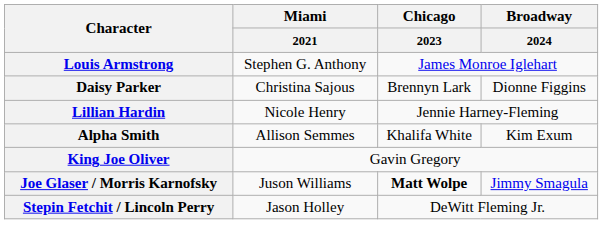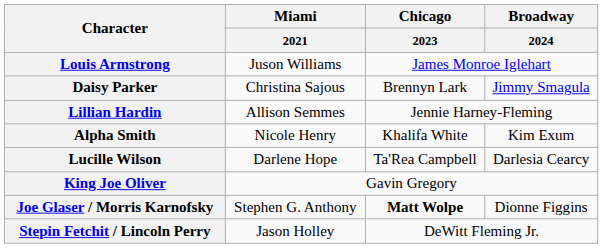Louis Armstrong | Miami / 2021: Stephen G. Anthony -> Juson Williams
Daisy Parker | Broadway / 2024: Dionne Figgins -> Jimmy Smagula
Lillian Hardin | Miami / 2021: Nicole Henry -> Allison Semmes
Alpha Smith | Miami / 2021: Allison Semmes -> Nicole Henry
+ row: Lucille Wilson | Darlene Hope | Ta'Rea Campbell | Darlesia Cearcy
Joe Glaser / Morris Karnofsky | Miami / 2021: Juson Williams -> Stephen G. Anthony
Joe Glaser / Morris Karnofsky | Broadway / 2024: Jimmy Smagula -> Dionne Figgins
